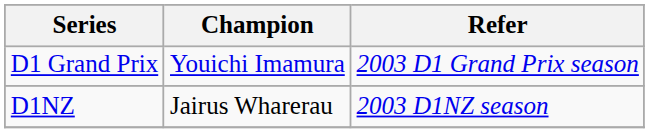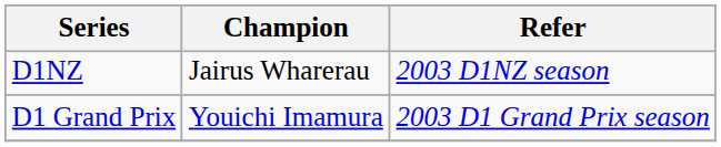rows swapped: D1 Grand Prix <-> D1NZ
